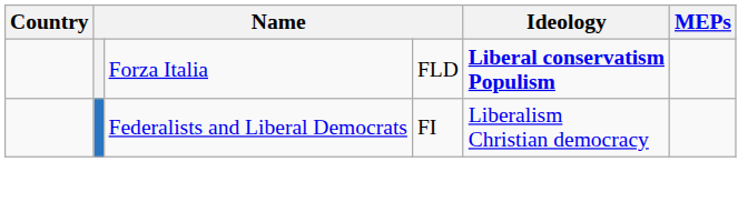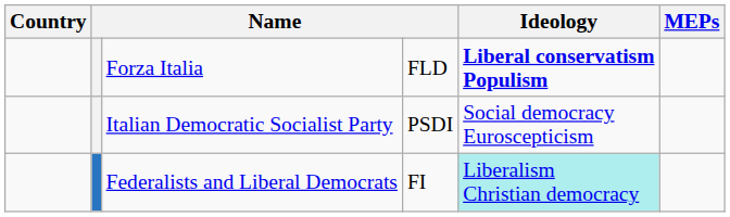+ row: Italian Democratic Socialist Party | PSDI | Social democracy Euroscepticism
Federalists and Liberal Democrats | Ideology: no background -> paleturquoise background
